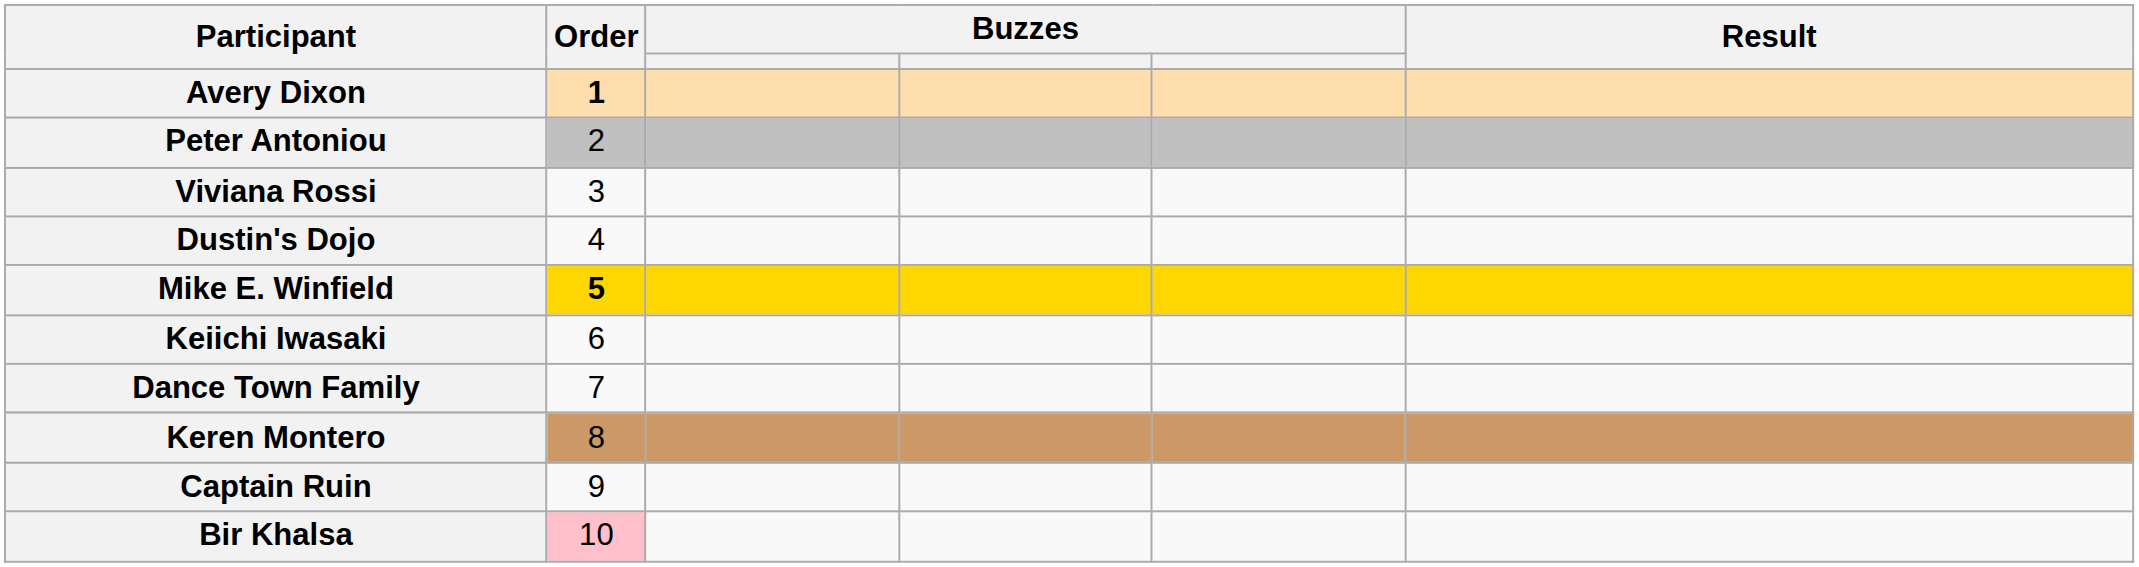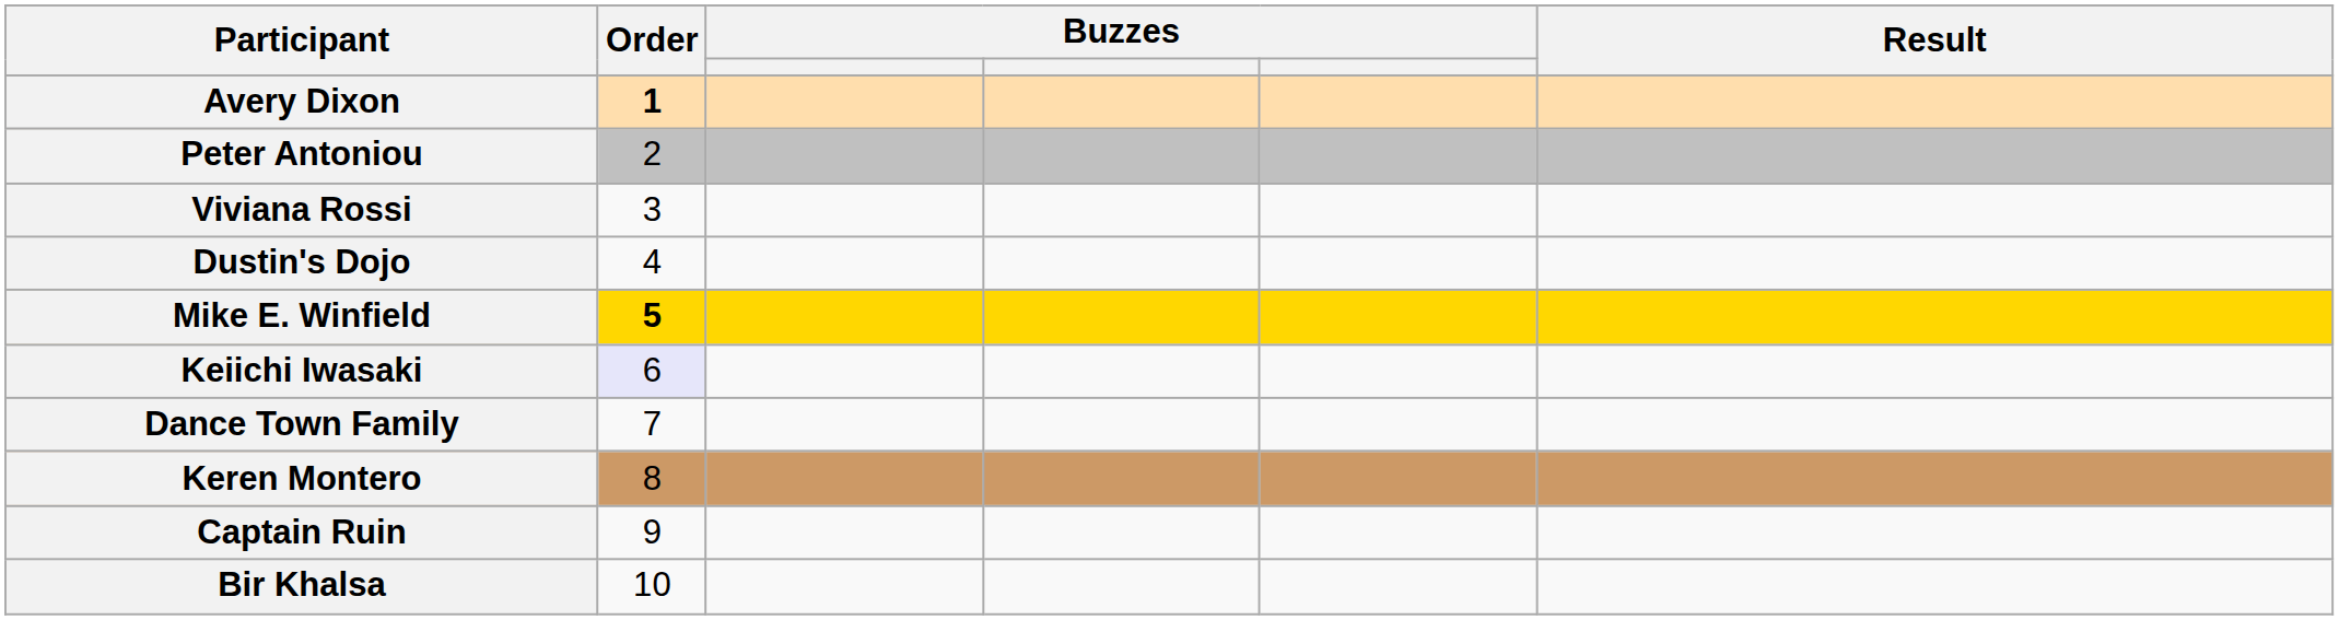Keiichi Iwasaki | Order: no background -> lavender background
Bir Khalsa | Order: pink background -> no background
